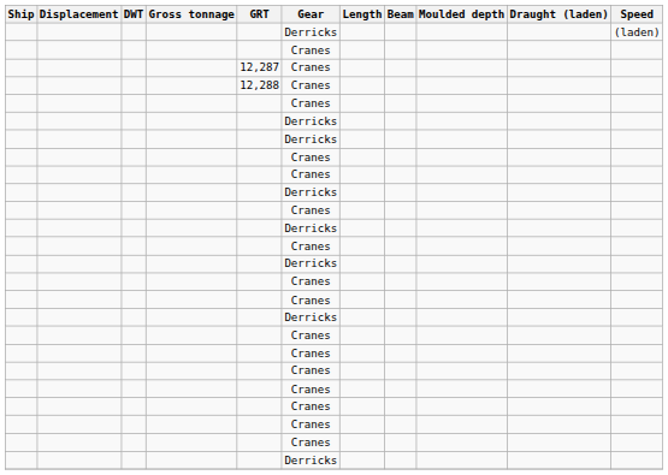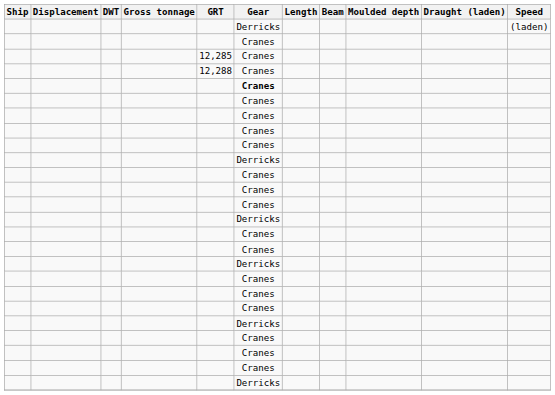row 4 | GRT: 12,287 -> 12,285
row 6 | Gear: normal -> bold
row 7 | Gear: Derricks -> Cranes
row 8 | Gear: Derricks -> Cranes
row 13 | Gear: Derricks -> Cranes
row 22 | Gear: Cranes -> Derricks
